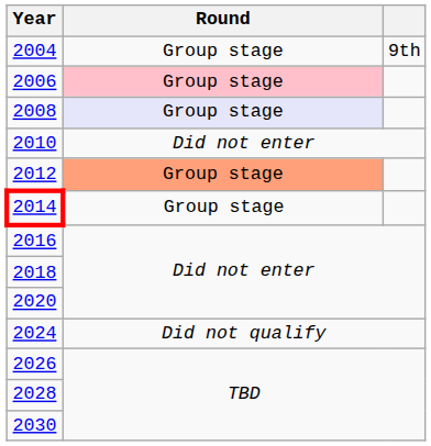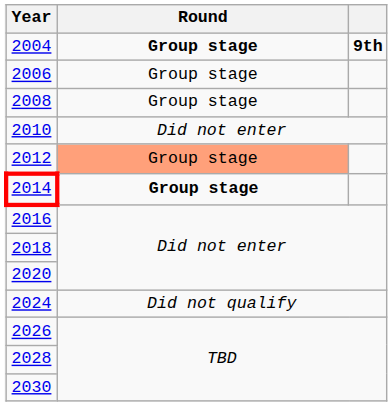2004 | Round: normal -> bold
2004 | column 3: normal -> bold
2006 | Round: pink background -> no background
2008 | Round: lavender background -> no background
2014 | Round: normal -> bold
